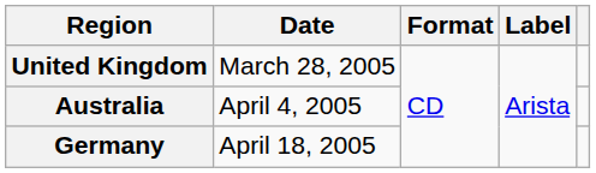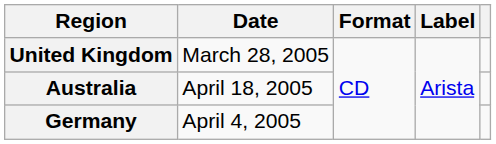Australia | Date: April 4, 2005 -> April 18, 2005
Germany | Date: April 18, 2005 -> April 4, 2005
